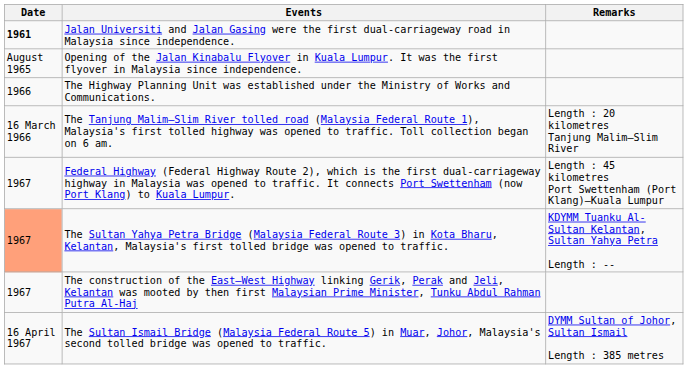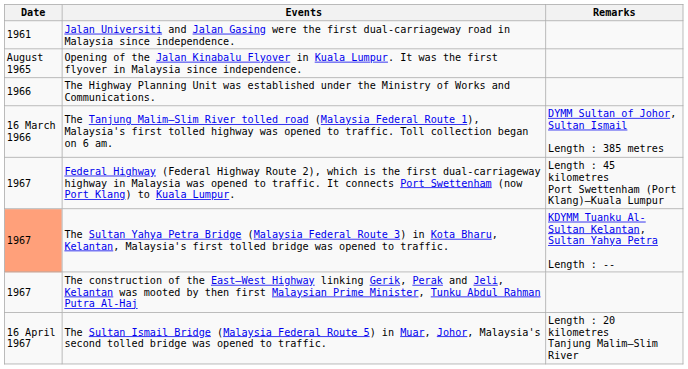row 2 | Date: bold -> normal
row 5 | Remarks: Length : 20 kilometres Tanjung Malim–Slim River -> DYMM Sultan of Johor, Sultan Ismail Length : 385 metres
row 9 | Remarks: DYMM Sultan of Johor, Sultan Ismail Length : 385 metres -> Length : 20 kilometres Tanjung Malim–Slim River
